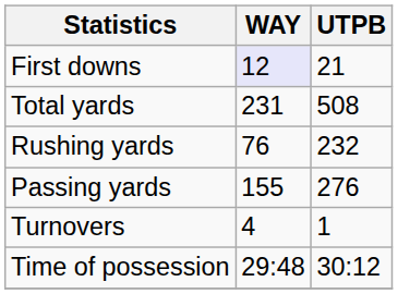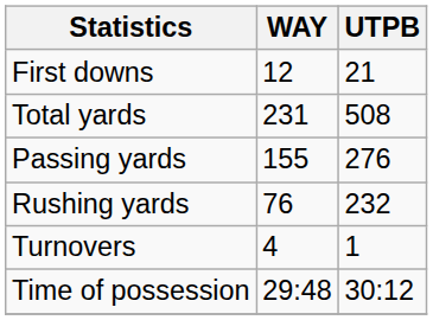First downs | WAY: lavender background -> no background
rows swapped: Rushing yards <-> Passing yards
